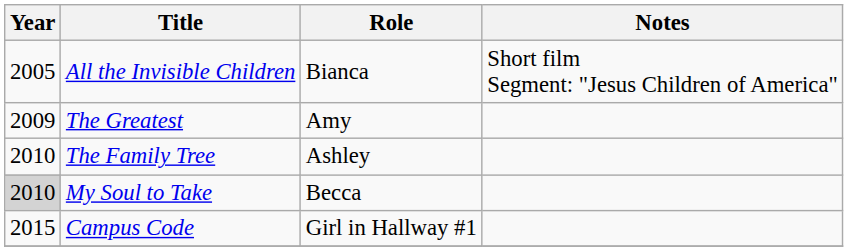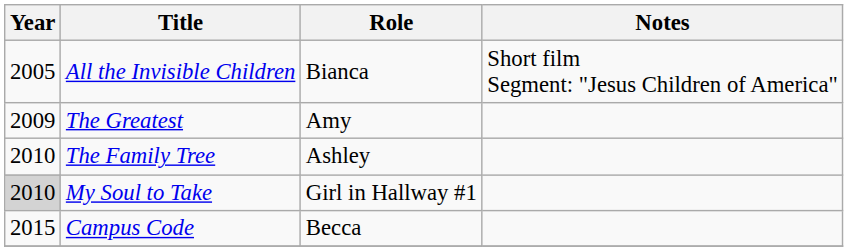My Soul to Take | Role: Becca -> Girl in Hallway #1
Campus Code | Role: Girl in Hallway #1 -> Becca
